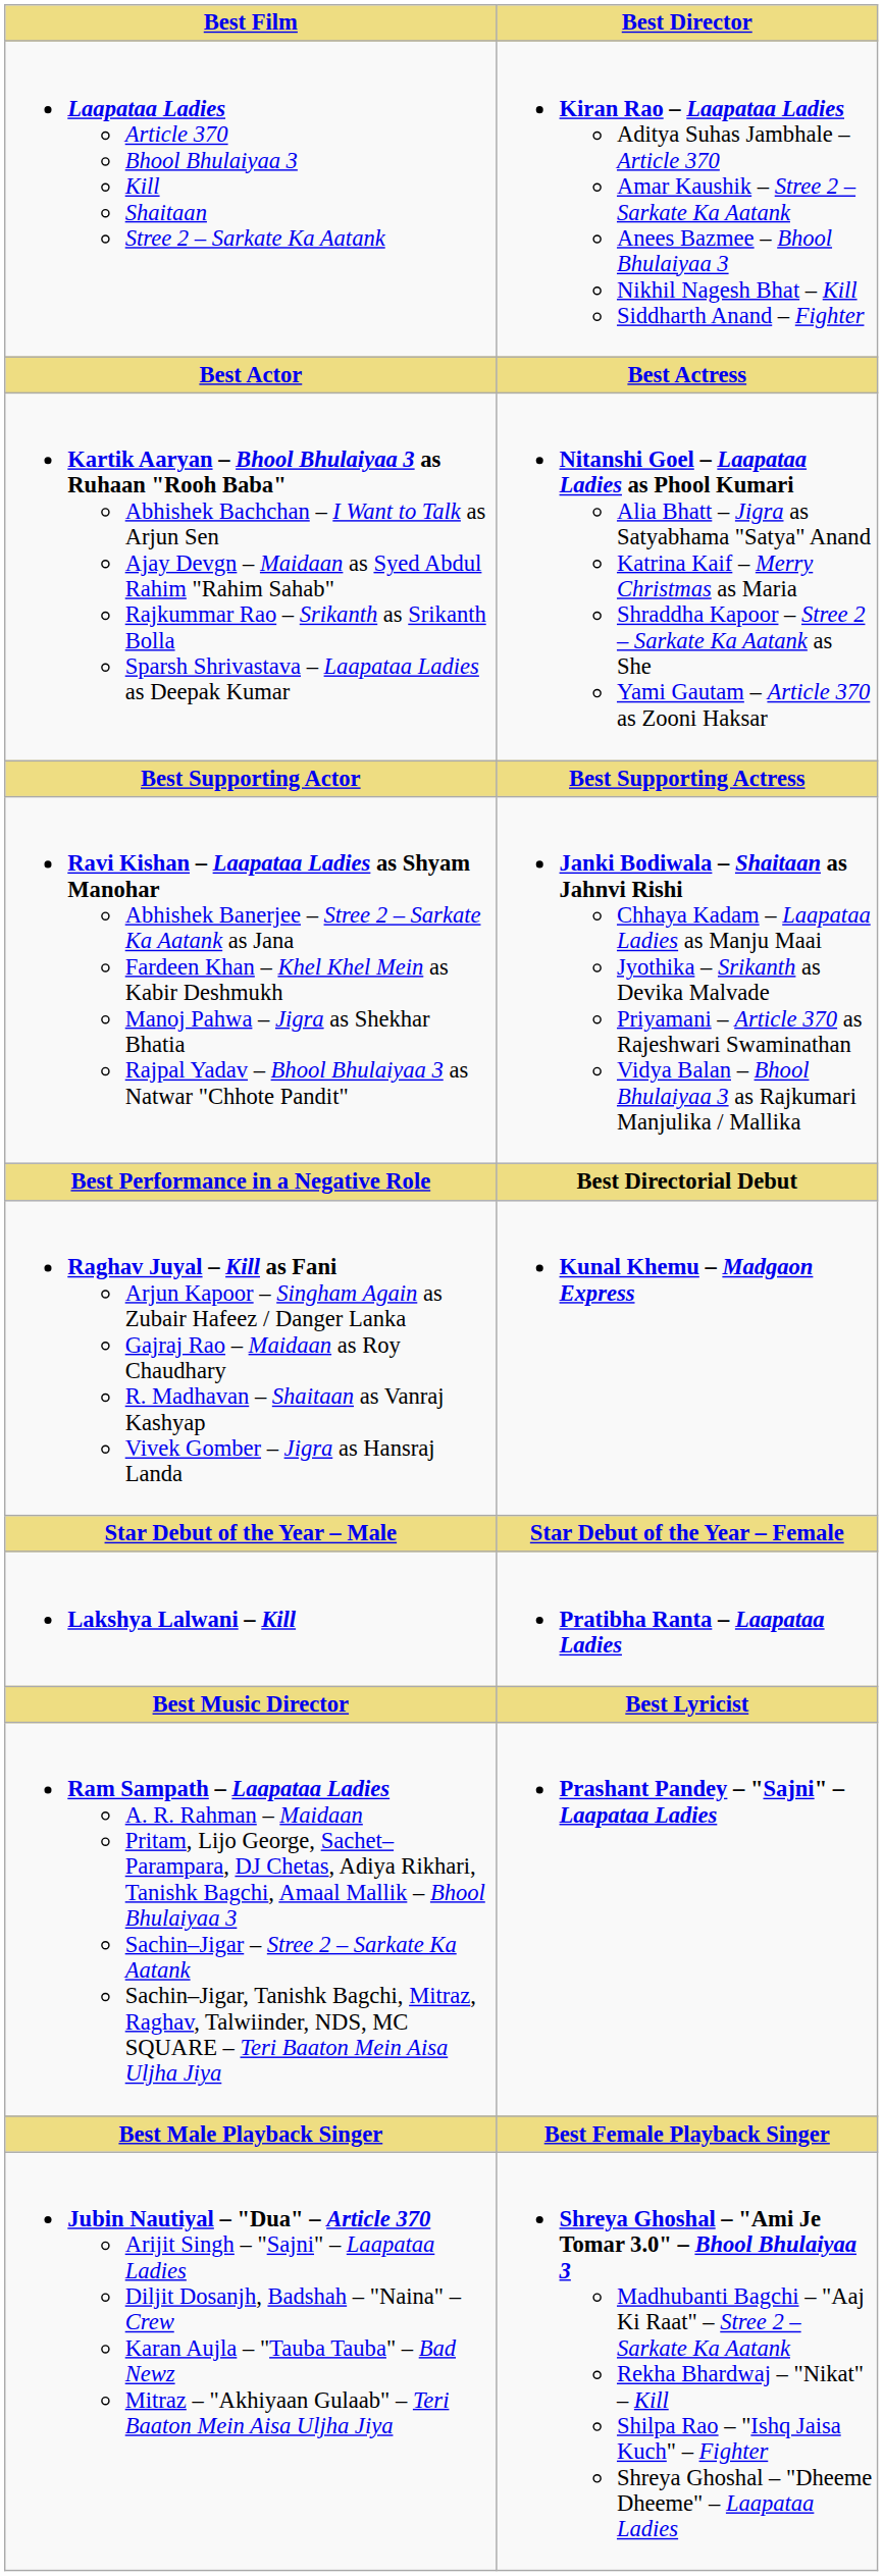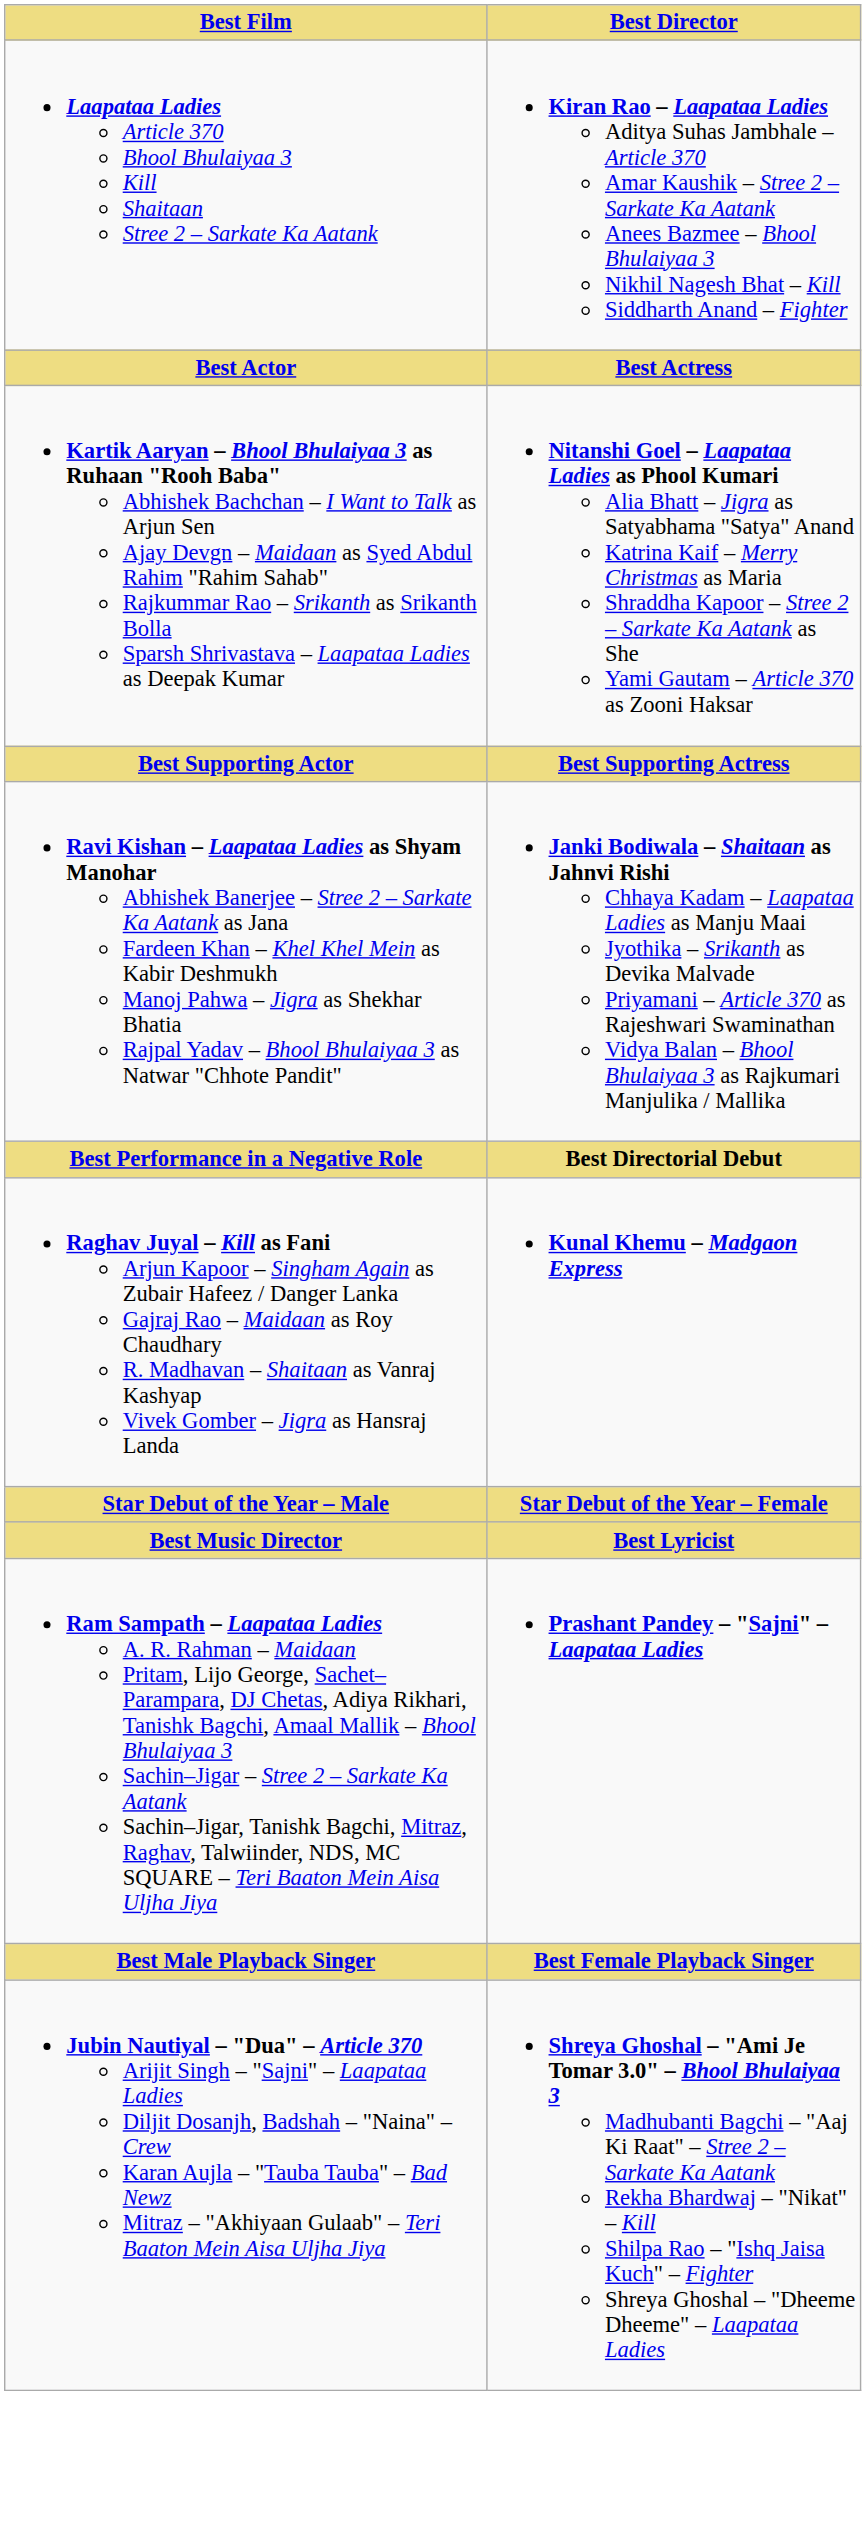- row: Lakshya Lalwani – Kill | Pratibha Ranta – Laapataa Ladies
